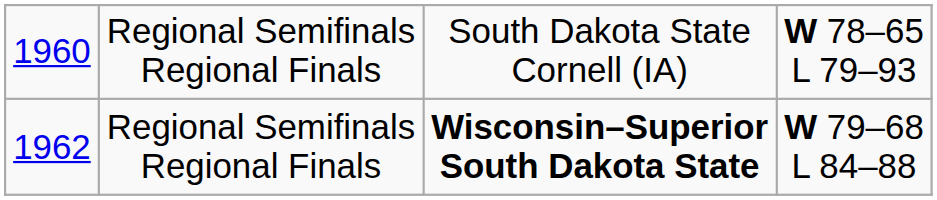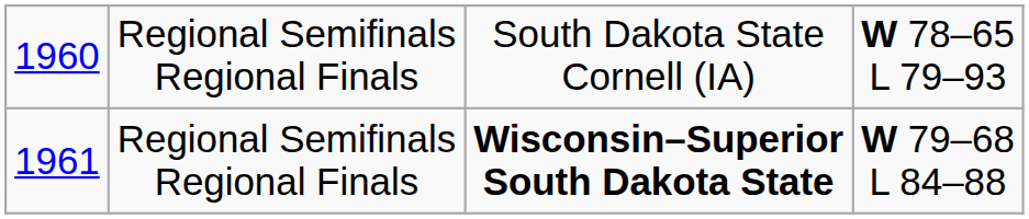row 2 | column 1: 1962 -> 1961
